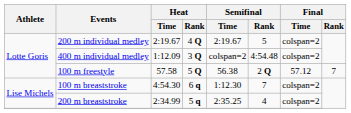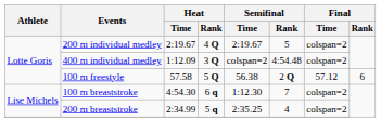100 m freestyle | Final / Rank: 7 -> 6
